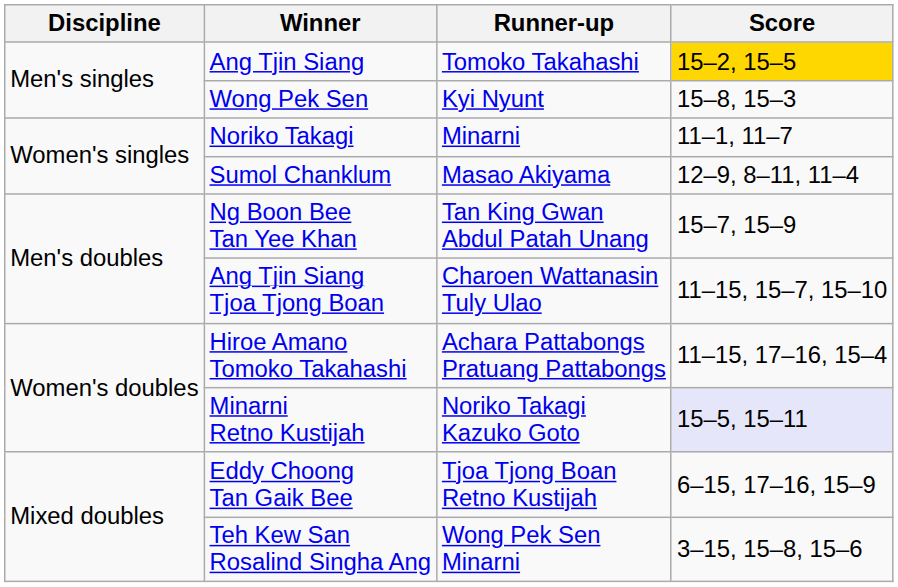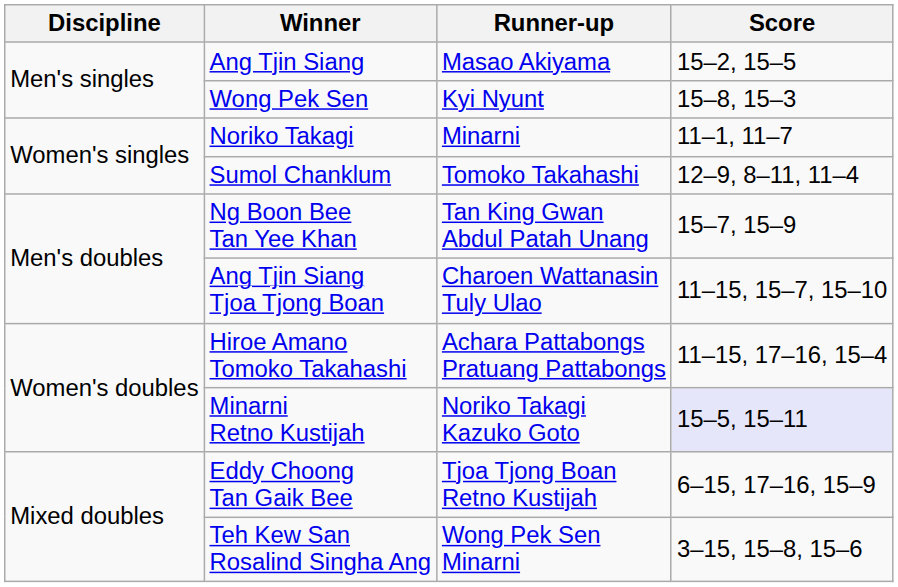Ang Tjin Siang | Runner-up: Tomoko Takahashi -> Masao Akiyama
Ang Tjin Siang | Score: gold background -> no background
Sumol Chanklum | Runner-up: Masao Akiyama -> Tomoko Takahashi
